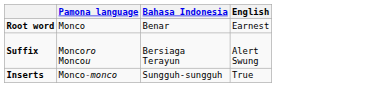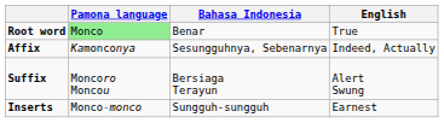Root word | Pamona language: no background -> lightgreen background
Root word | English: Earnest -> True
+ row: Affix | Kamonconya | Sesungguhnya, Sebenarnya | Indeed, Actually
Inserts | English: True -> Earnest
